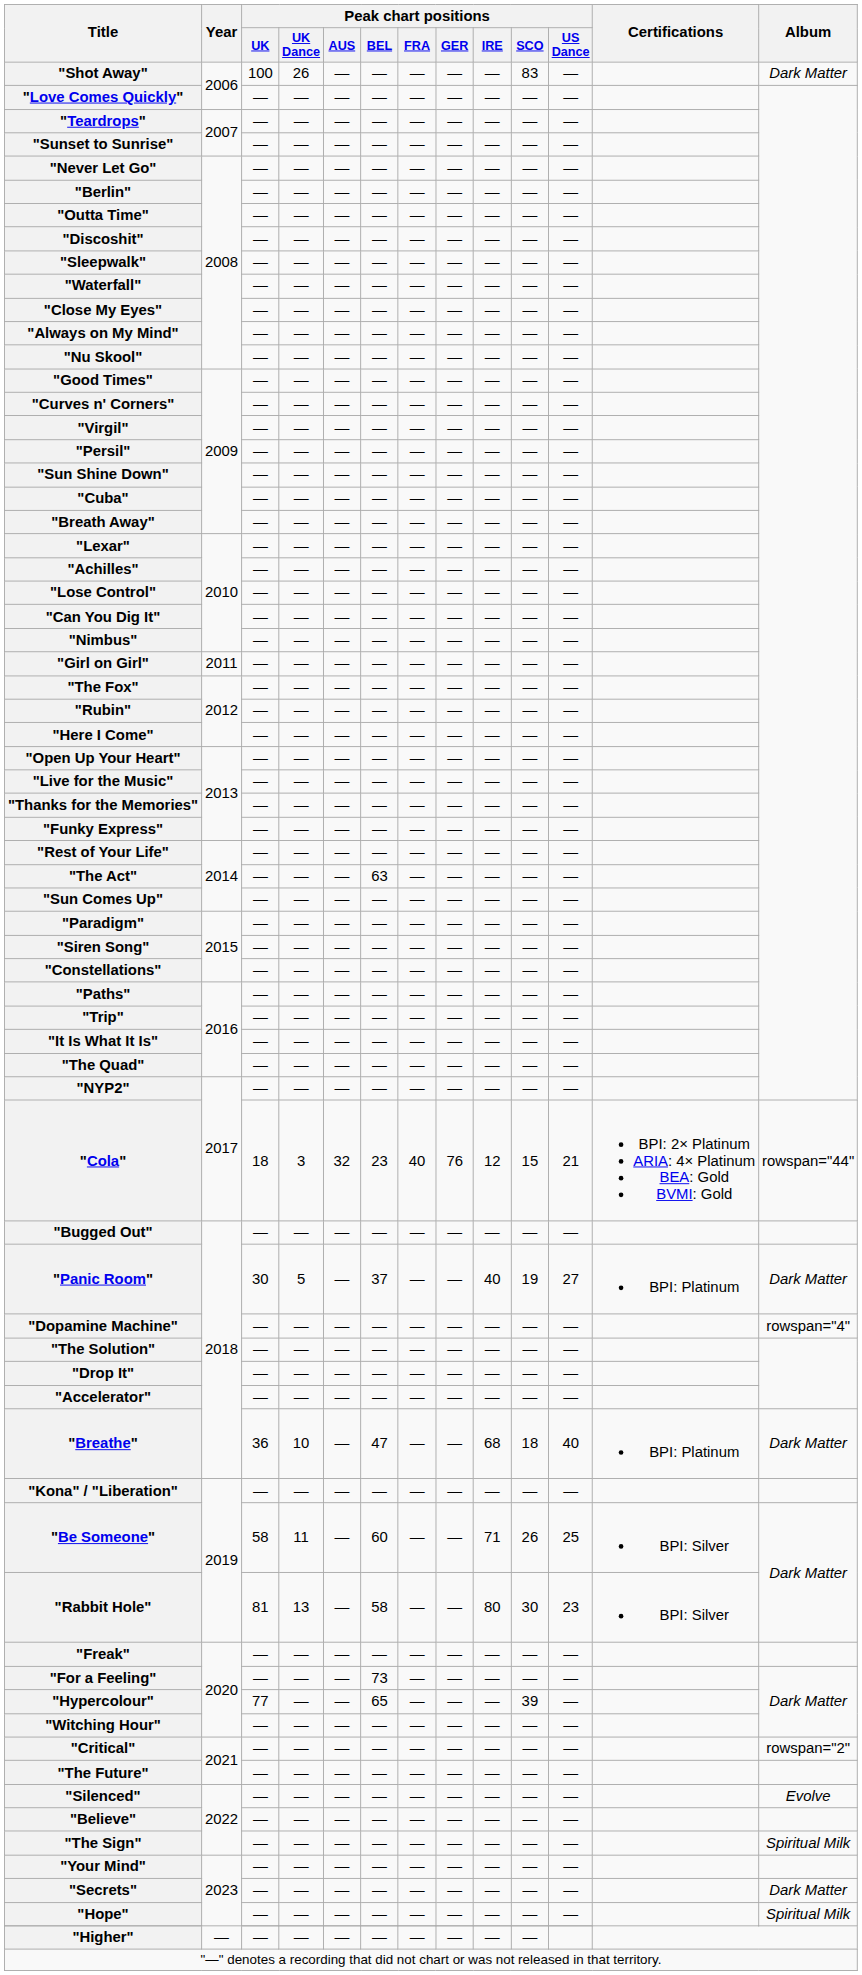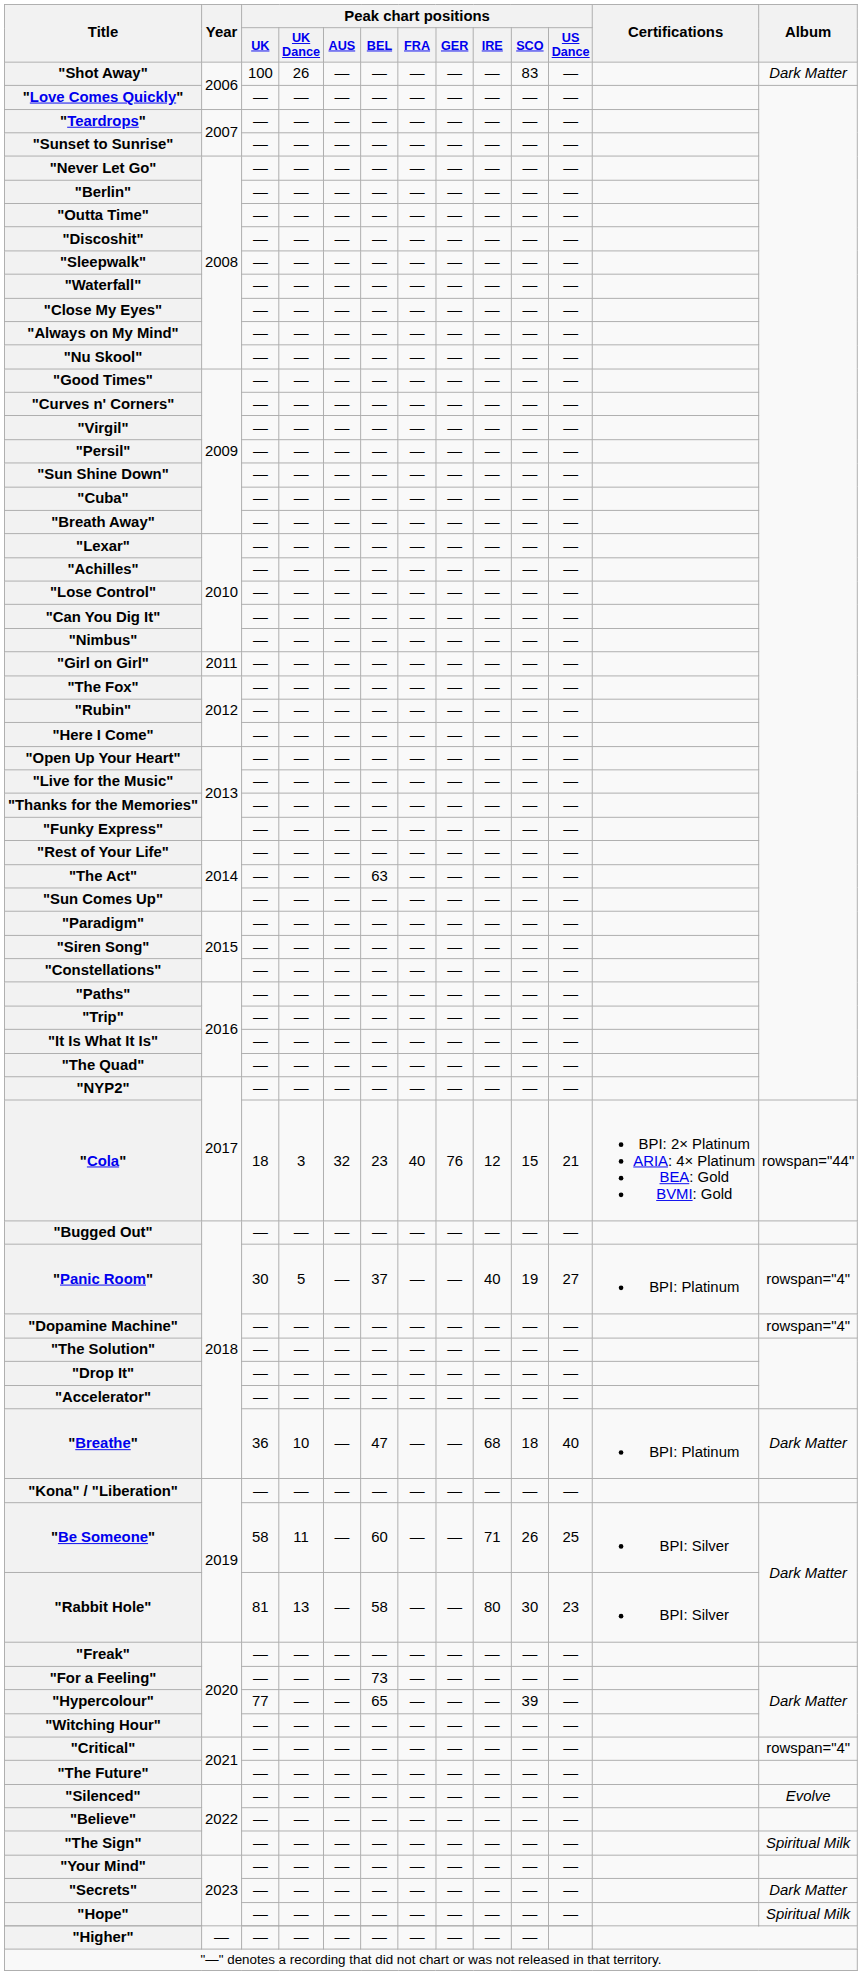"Panic Room" | Album: Dark Matter -> rowspan="4"
"Critical" | Album: rowspan="2" -> rowspan="4"
